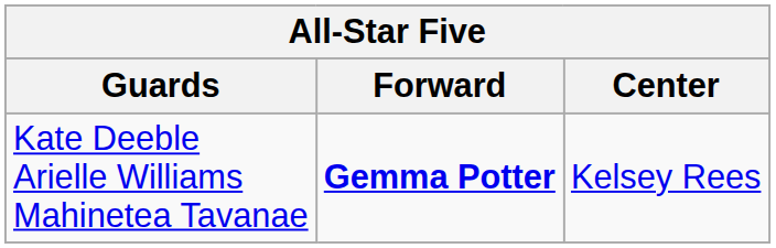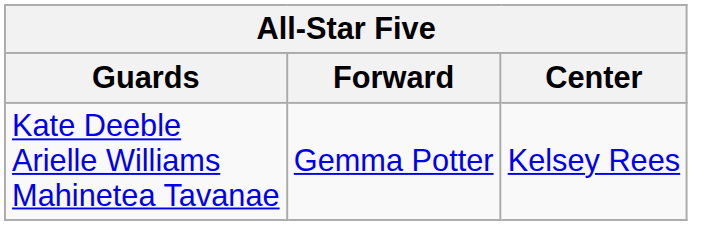Kate Deeble Arielle Williams Mahinetea Tavanae | Forward: bold -> normal
